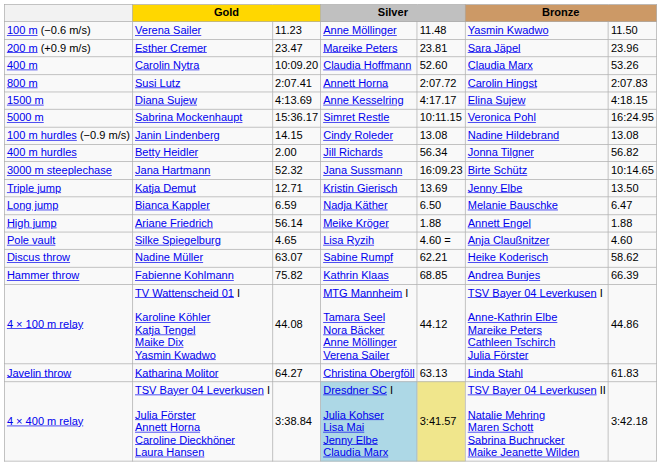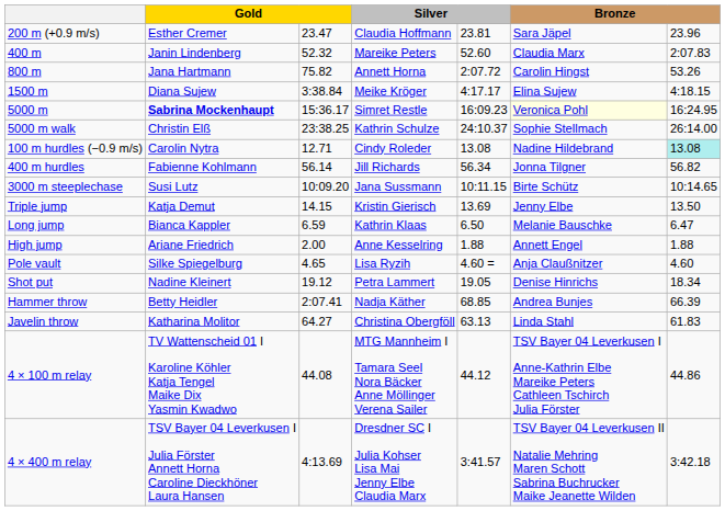- row: 100 m (−0.6 m/s) | Verena Sailer | 11.23 | Anne Möllinger | 11.48 | Yasmin Kwadwo | 11.50
200 m (+0.9 m/s) | column 4: Mareike Peters -> Claudia Hoffmann
400 m | column 2: Carolin Nytra -> Janin Lindenberg
400 m | column 3: 10:09.20 -> 52.32
400 m | column 4: Claudia Hoffmann -> Mareike Peters
400 m | column 7: 53.26 -> 2:07.83
800 m | column 2: Susi Lutz -> Jana Hartmann
800 m | column 3: 2:07.41 -> 75.82
800 m | column 7: 2:07.83 -> 53.26
1500 m | column 3: 4:13.69 -> 3:38.84
1500 m | column 4: Anne Kesselring -> Meike Kröger
5000 m | column 2: normal -> bold
5000 m | column 5: 10:11.15 -> 16:09.23
5000 m | column 6: no background -> lightyellow background
+ row: 5000 m walk | Christin Elß | 23:38.25 | Kathrin Schulze | 24:10.37 | Sophie Stellmach | 26:14.00
100 m hurdles (−0.9 m/s) | column 2: Janin Lindenberg -> Carolin Nytra
100 m hurdles (−0.9 m/s) | column 3: 14.15 -> 12.71
100 m hurdles (−0.9 m/s) | column 7: no background -> paleturquoise background
400 m hurdles | column 2: Betty Heidler -> Fabienne Kohlmann
400 m hurdles | column 3: 2.00 -> 56.14
3000 m steeplechase | column 2: Jana Hartmann -> Susi Lutz
3000 m steeplechase | column 3: 52.32 -> 10:09.20
3000 m steeplechase | column 5: 16:09.23 -> 10:11.15
Triple jump | column 3: 12.71 -> 14.15
Long jump | column 4: Nadja Käther -> Kathrin Klaas
High jump | column 3: 56.14 -> 2.00
High jump | column 4: Meike Kröger -> Anne Kesselring
+ row: Shot put | Nadine Kleinert | 19.12 | Petra Lammert | 19.05 | Denise Hinrichs | 18.34
- row: Discus throw | Nadine Müller | 63.07 | Sabine Rumpf | 62.21 | Heike Koderisch | 58.62
Hammer throw | column 2: Fabienne Kohlmann -> Betty Heidler
Hammer throw | column 3: 75.82 -> 2:07.41
Hammer throw | column 4: Kathrin Klaas -> Nadja Käther
rows swapped: Javelin throw <-> 4 × 100 m relay
4 × 400 m relay | column 3: 3:38.84 -> 4:13.69
4 × 400 m relay | column 4: lightblue background -> no background
4 × 400 m relay | column 5: khaki background -> no background
